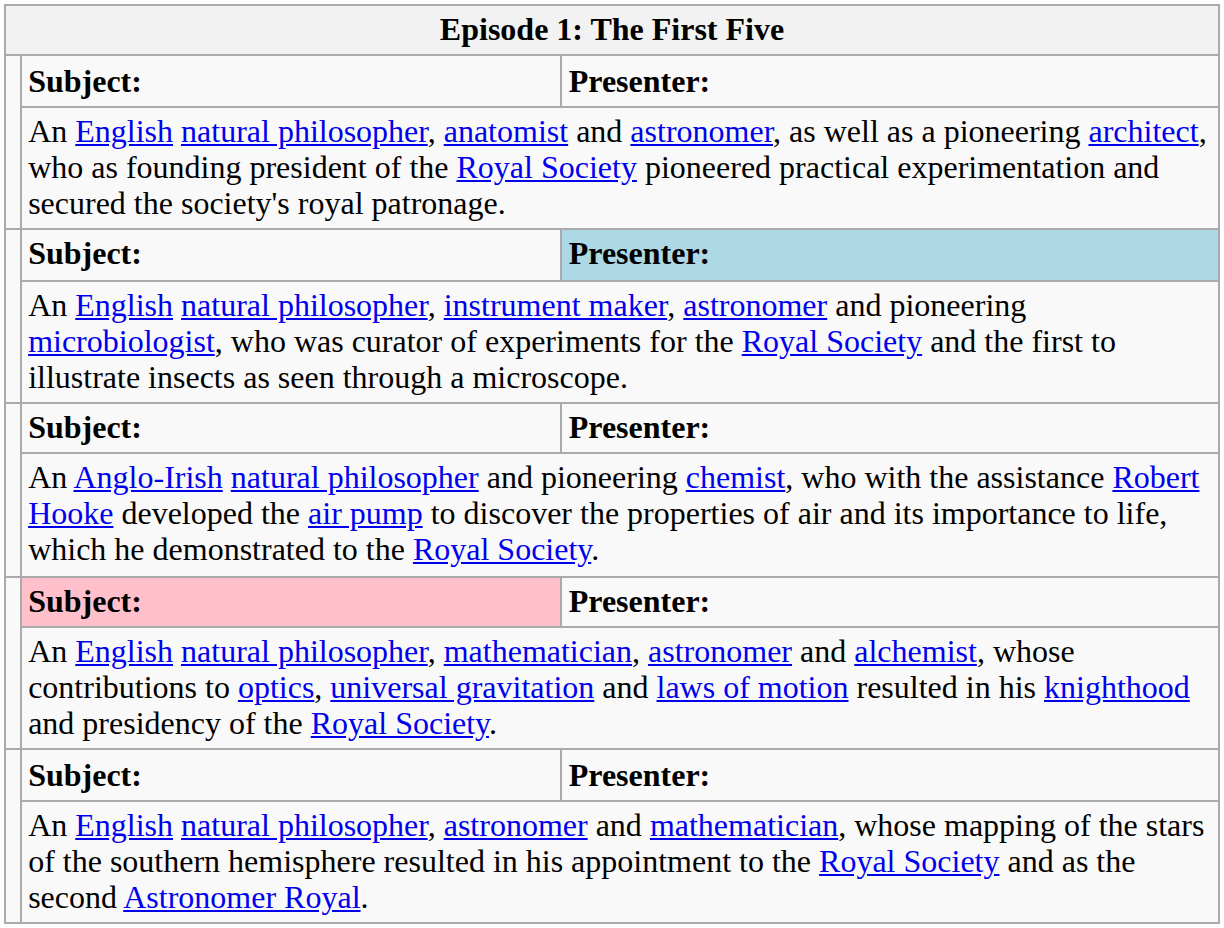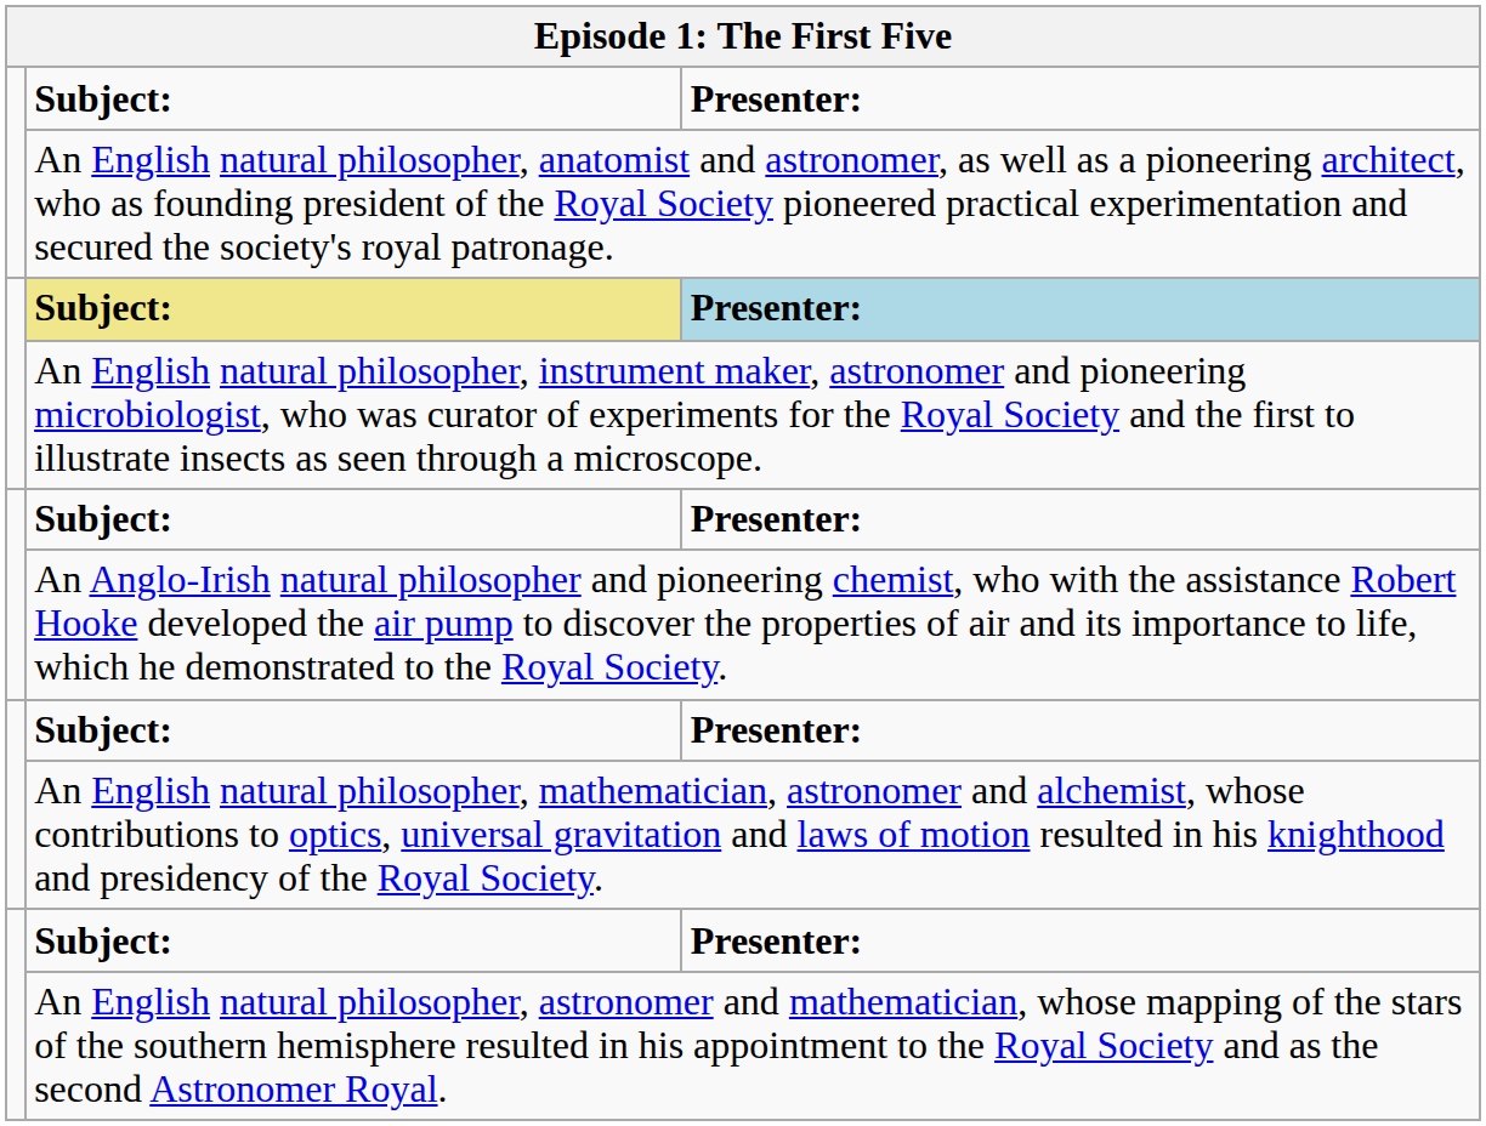row 4 | column 2: no background -> khaki background
row 8 | column 2: pink background -> no background
